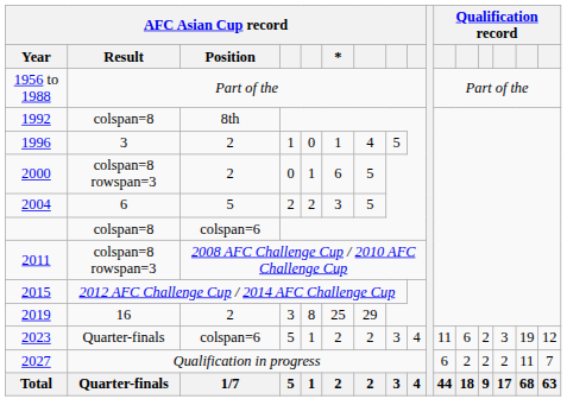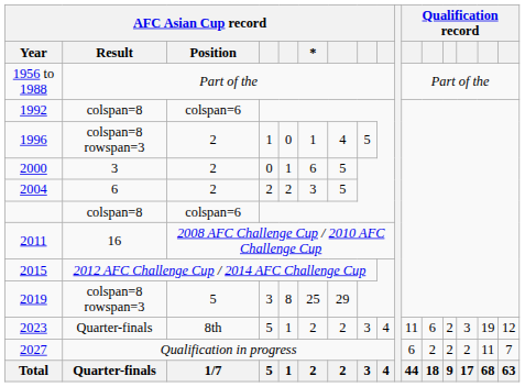1992 | AFC Asian Cup record / Position: 8th -> colspan=6
1996 | AFC Asian Cup record / Result: 3 -> colspan=8 rowspan=3
2000 | AFC Asian Cup record / Result: colspan=8 rowspan=3 -> 3
2004 | AFC Asian Cup record / Position: 5 -> 2
2011 | AFC Asian Cup record / Result: colspan=8 rowspan=3 -> 16
2019 | AFC Asian Cup record / Result: 16 -> colspan=8 rowspan=3
2019 | AFC Asian Cup record / Position: 2 -> 5
2023 | AFC Asian Cup record / Position: colspan=6 -> 8th
